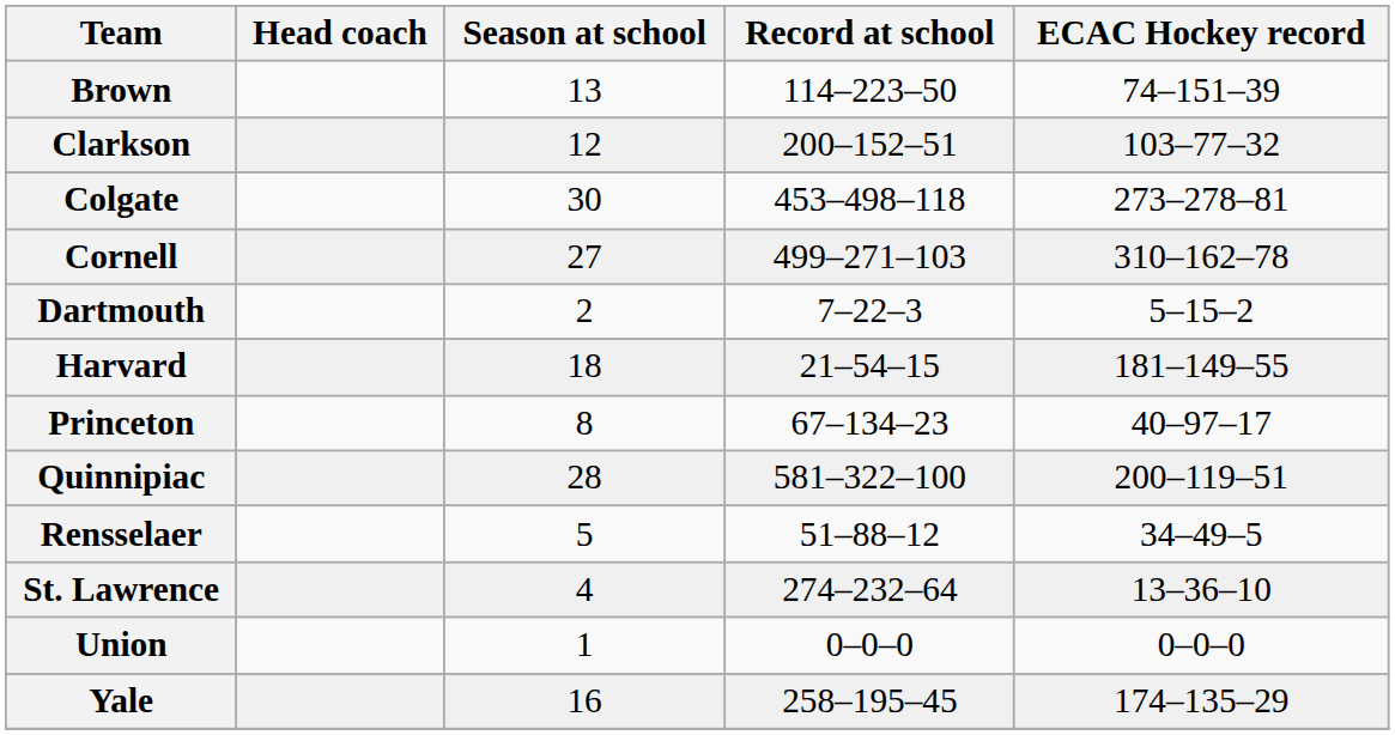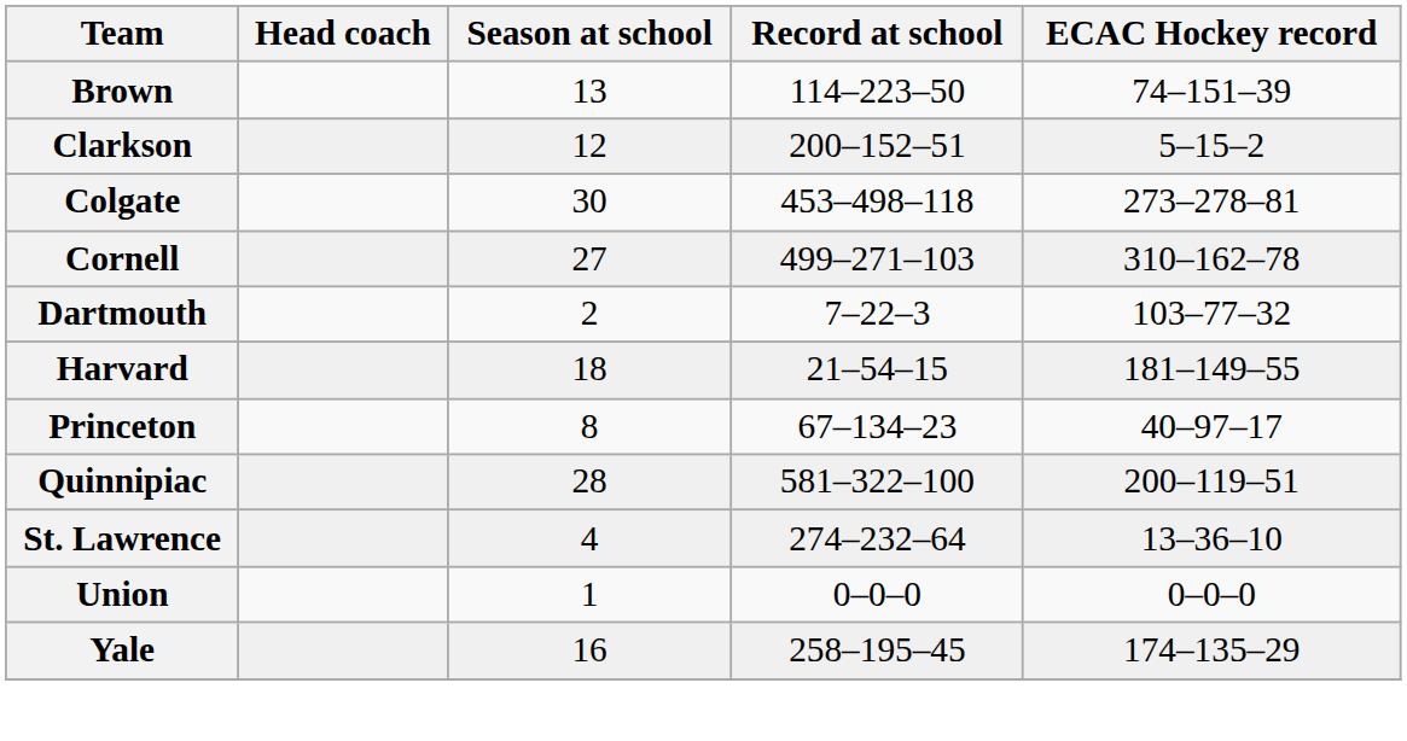Clarkson | ECAC Hockey record: 103–77–32 -> 5–15–2
Dartmouth | ECAC Hockey record: 5–15–2 -> 103–77–32
- row: Rensselaer | 5 | 51–88–12 | 34–49–5
